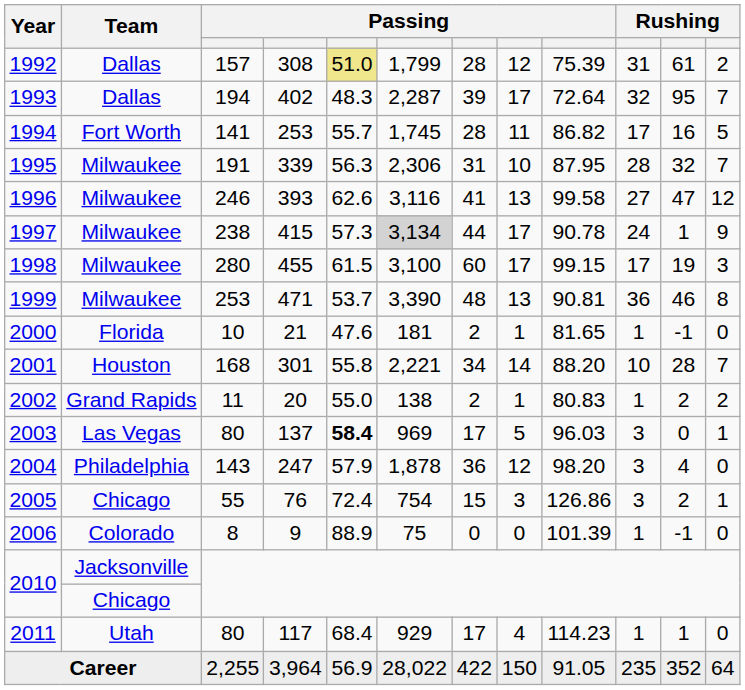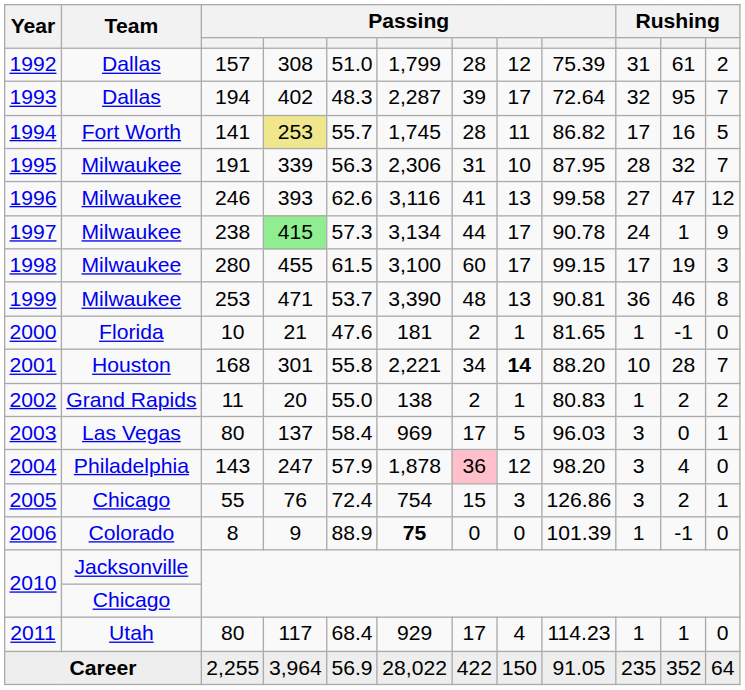1992 | column 5: khaki background -> no background
1994 | column 4: no background -> khaki background
1997 | column 4: no background -> lightgreen background
1997 | column 6: lightgrey background -> no background
2001 | column 8: normal -> bold
2003 | column 5: bold -> normal
2004 | column 7: no background -> pink background
2006 | column 6: normal -> bold
